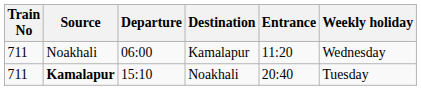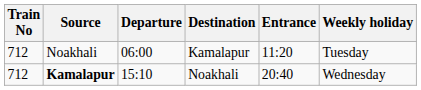row 2 | Train No: 711 -> 712
row 2 | Weekly holiday: Wednesday -> Tuesday
row 3 | Train No: 711 -> 712
row 3 | Weekly holiday: Tuesday -> Wednesday
